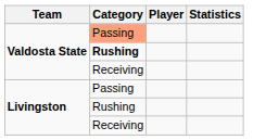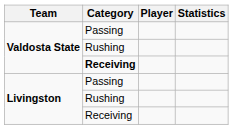Valdosta State / Passing | Category: lightsalmon background -> no background
Valdosta State / Rushing | Category: bold -> normal
Valdosta State / Receiving | Category: normal -> bold
